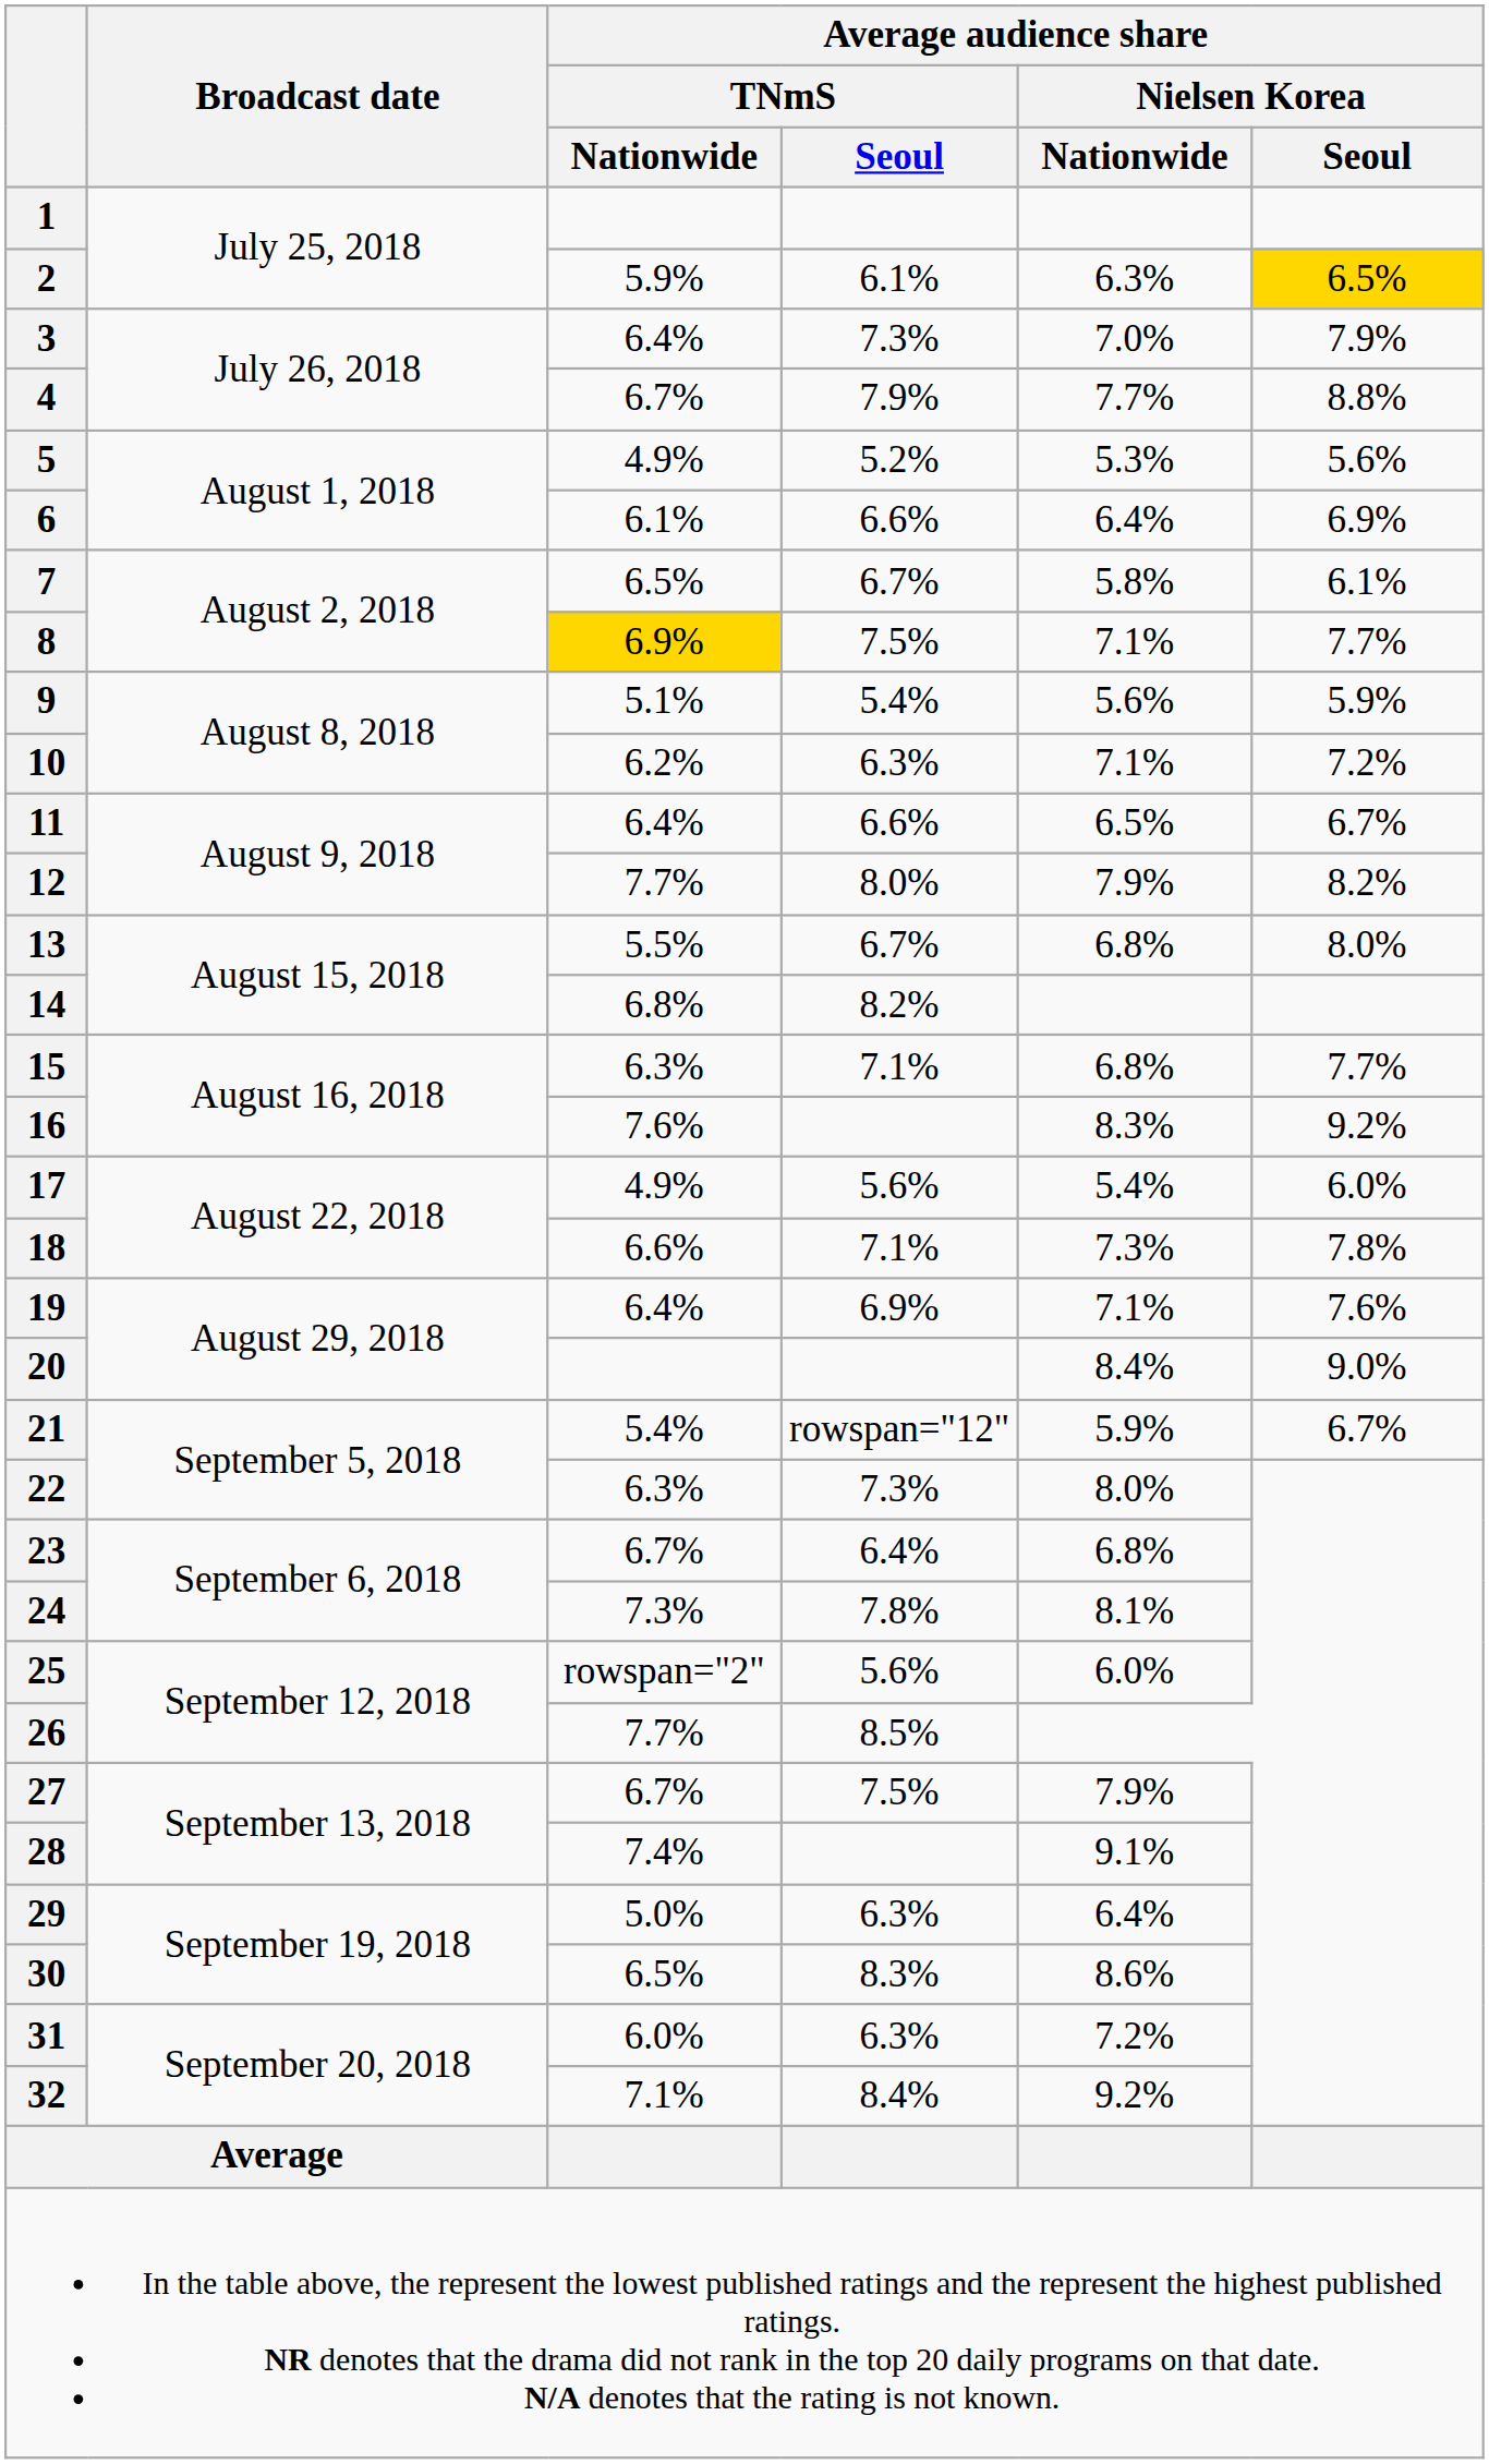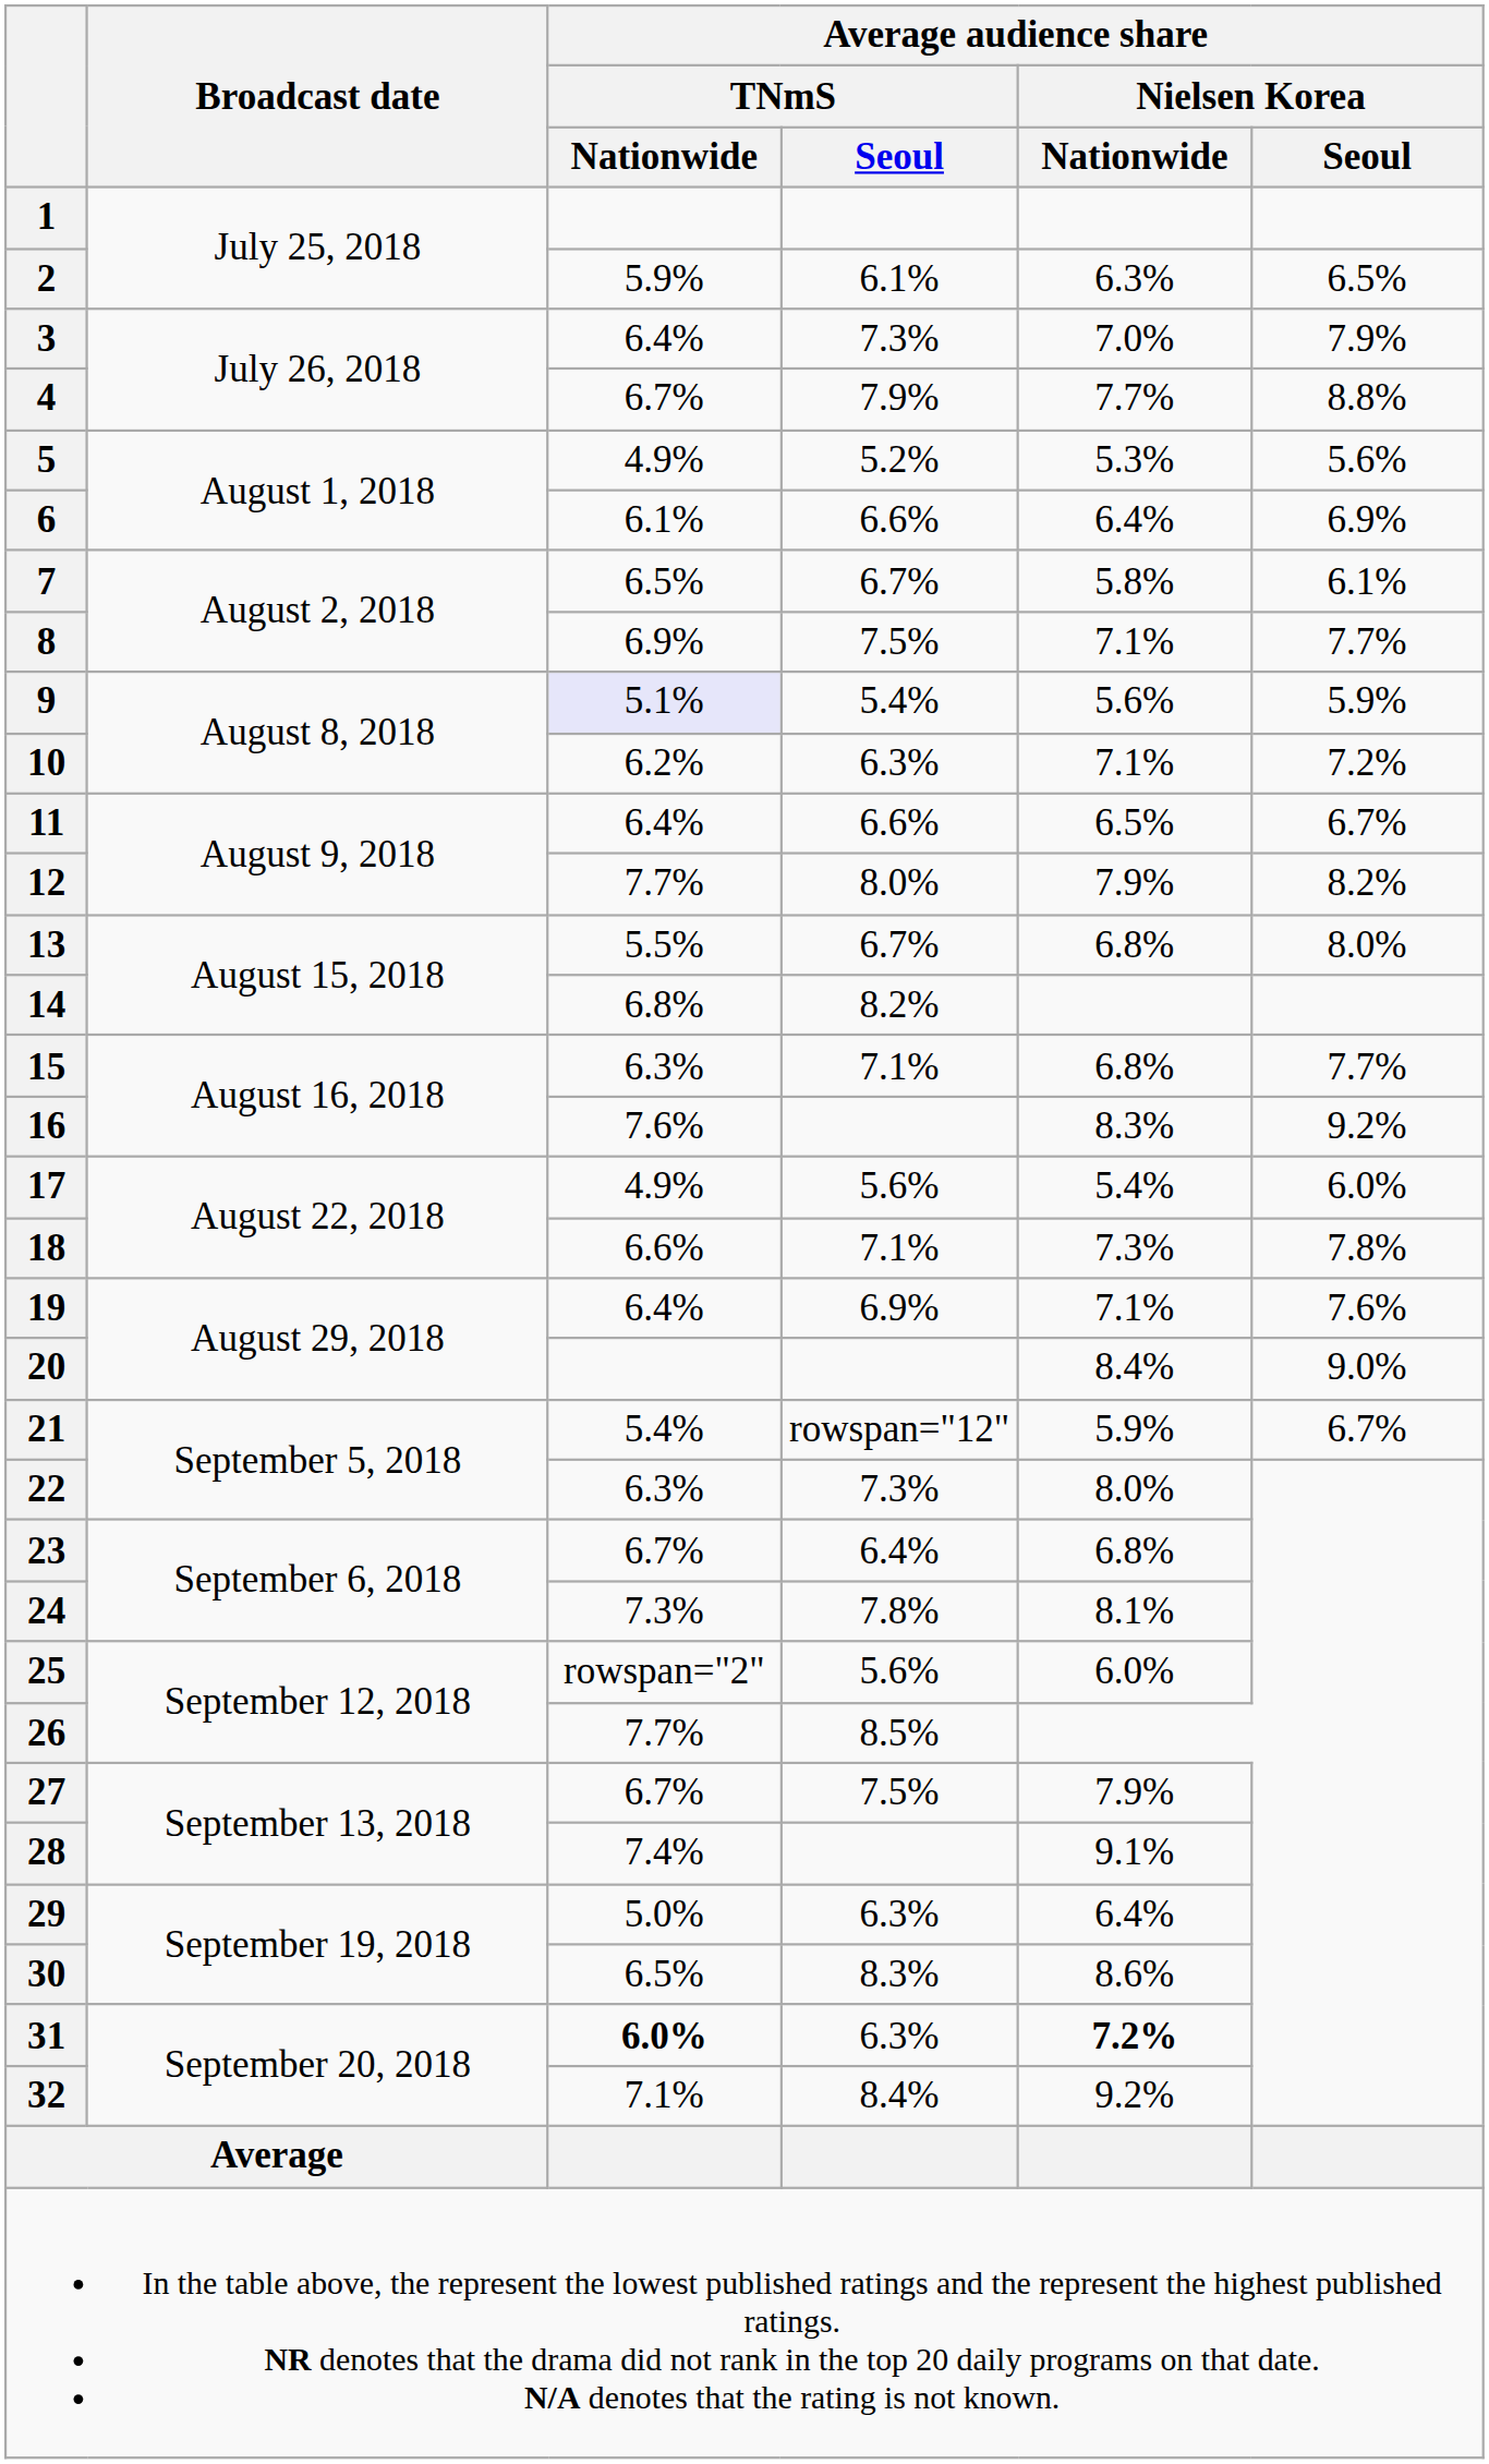2 | Average audience share / Nielsen Korea / Seoul: gold background -> no background
8 | Average audience share / TNmS / Nationwide: gold background -> no background
9 | Average audience share / TNmS / Nationwide: no background -> lavender background
31 | Average audience share / TNmS / Nationwide: normal -> bold
31 | Average audience share / Nielsen Korea / Nationwide: normal -> bold
